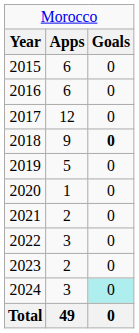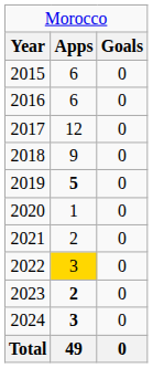2018 | column 3: bold -> normal
2019 | column 2: normal -> bold
2022 | column 2: no background -> gold background
2023 | column 2: normal -> bold
2024 | column 2: normal -> bold
2024 | column 3: paleturquoise background -> no background
